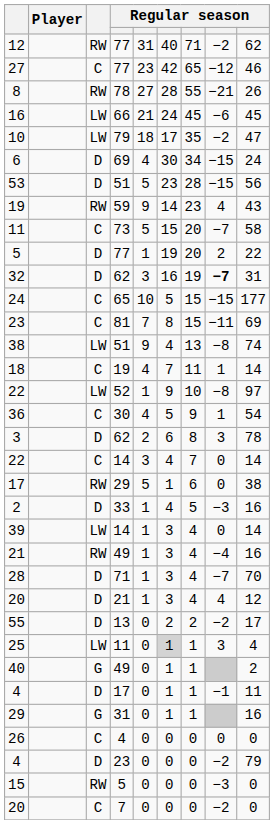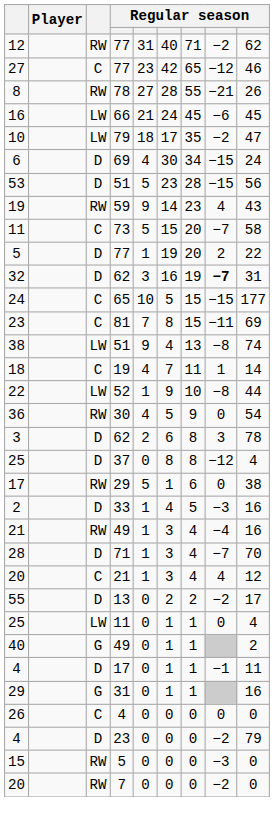22 / 52 | column 9: 97 -> 44
36 | column 3: C -> RW
36 | column 8: 1 -> 0
+ row: 25 | D | 37 | 0 | 8 | 8 | −12 | 4
- row: 22 | C | 14 | 3 | 4 | 7 | 0 | 14
- row: 39 | LW | 14 | 1 | 3 | 4 | 0 | 14
20 / 21 | column 3: D -> C
25 / 11 | column 6: lightgrey background -> no background
25 / 11 | column 8: 3 -> 0
20 / 7 | column 3: C -> RW
